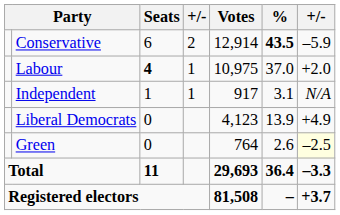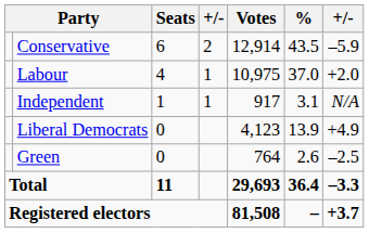Conservative | %: bold -> normal
Labour | Seats: bold -> normal
Green | column 7: lightyellow background -> no background
